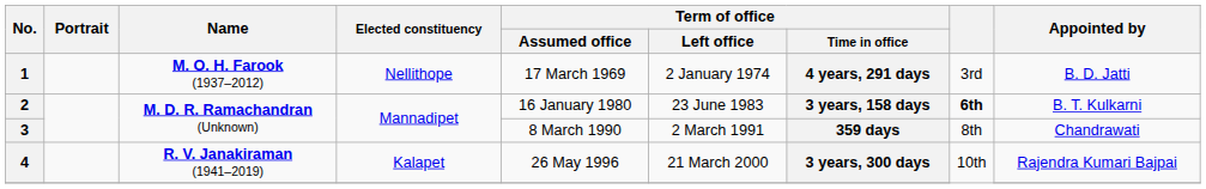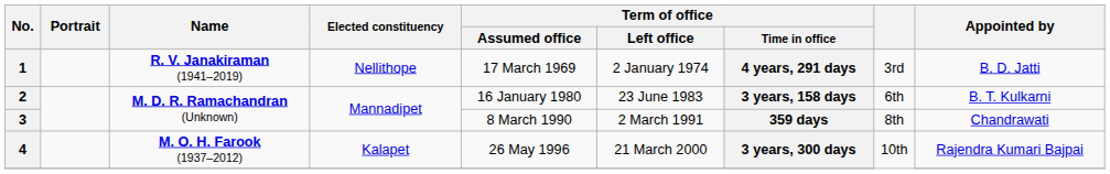1 | Name: M. O. H. Farook (1937–2012) -> R. V. Janakiraman (1941–2019)
2 | column 8: bold -> normal
4 | Name: R. V. Janakiraman (1941–2019) -> M. O. H. Farook (1937–2012)
